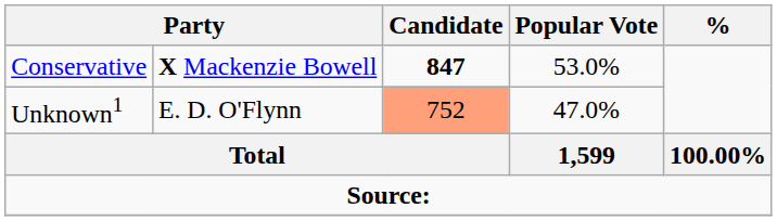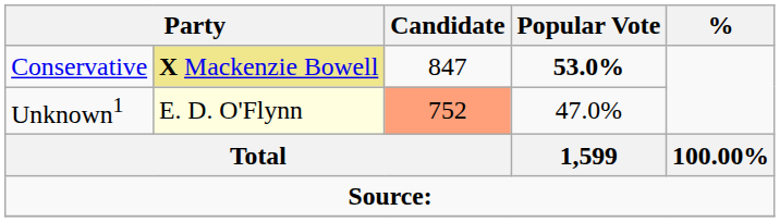Conservative | column 2: no background -> khaki background
Conservative | Candidate: bold -> normal
Conservative | Popular Vote: normal -> bold
Unknown1 | column 2: no background -> lightyellow background
